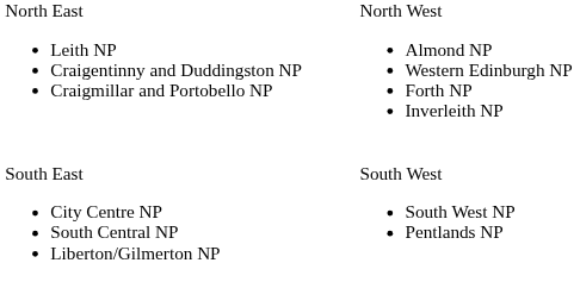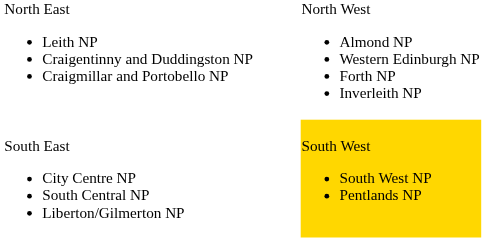row 2 | column 2: no background -> gold background
